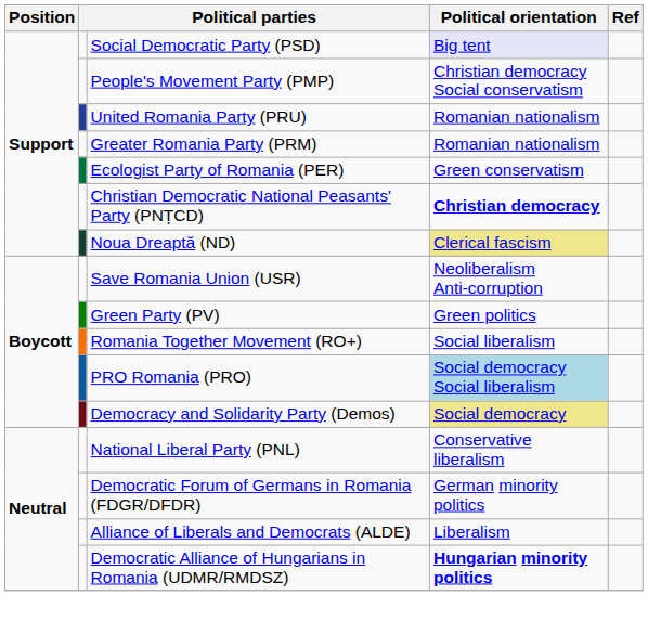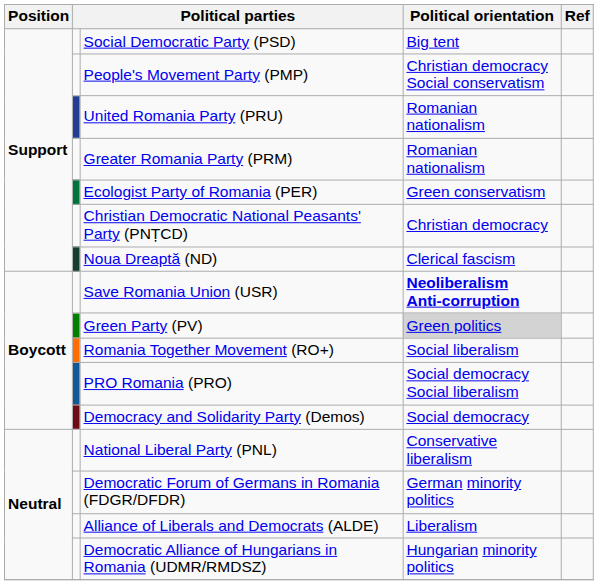Social Democratic Party (PSD) | Political orientation: lavender background -> no background
Christian Democratic National Peasants' Party (PNȚCD) | Political orientation: bold -> normal
Noua Dreaptă (ND) | Political orientation: khaki background -> no background
Save Romania Union (USR) | Political orientation: normal -> bold
Green Party (PV) | Political orientation: no background -> lightgrey background
PRO Romania (PRO) | Political orientation: lightblue background -> no background
Democracy and Solidarity Party (Demos) | Political orientation: khaki background -> no background
Democratic Alliance of Hungarians in Romania (UDMR/RMDSZ) | Political orientation: bold -> normal
